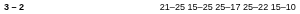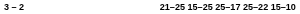row 1 | column 2: normal -> bold
